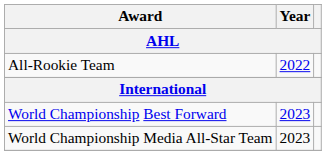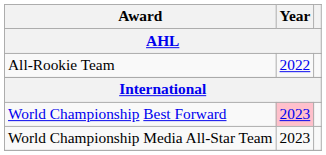World Championship Best Forward | Year / AHL: no background -> pink background
